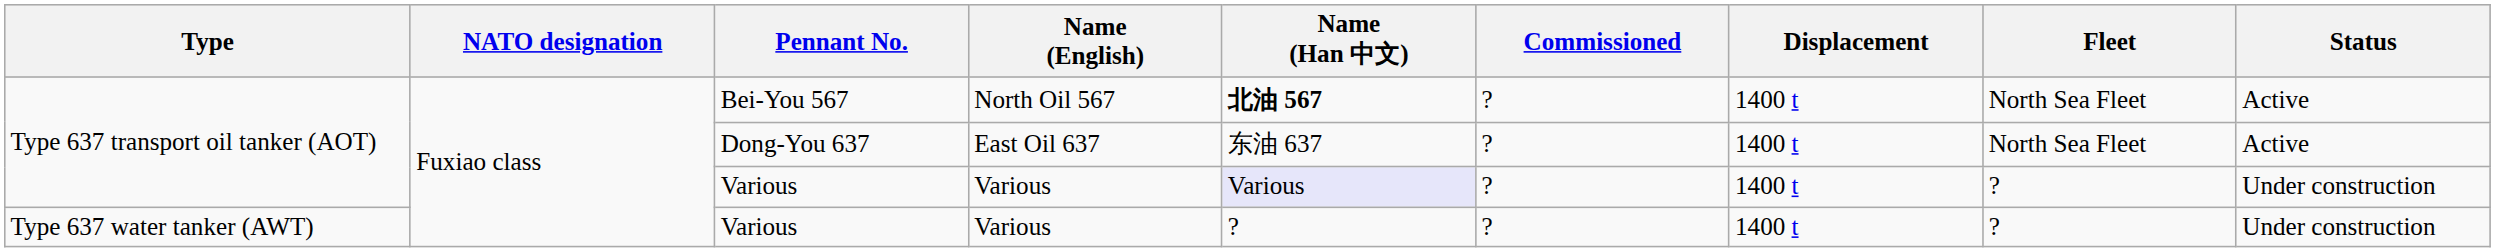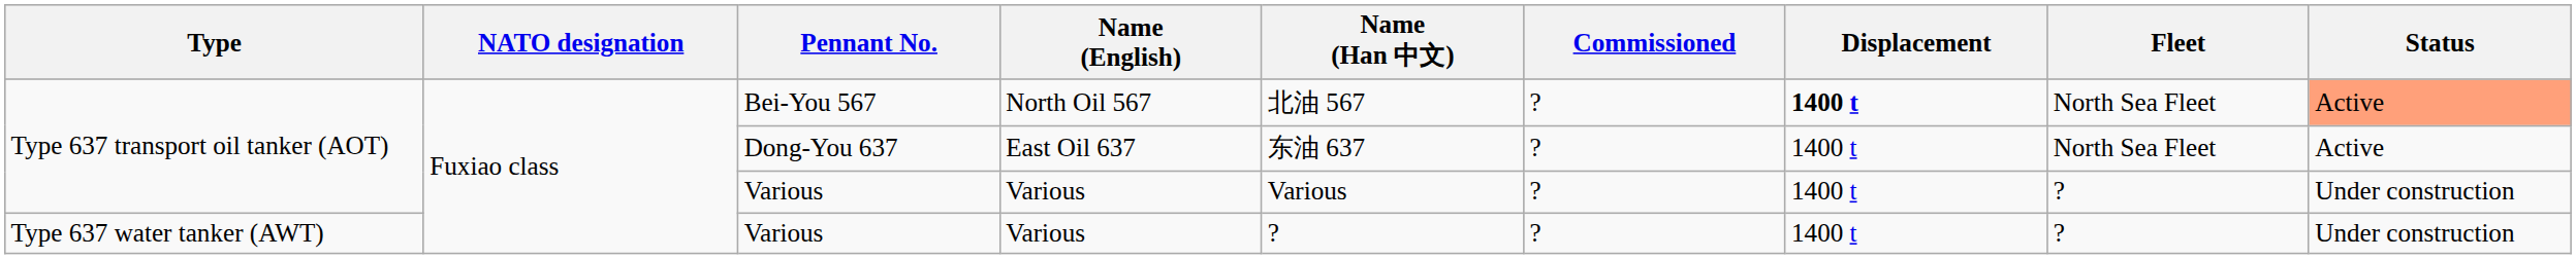Bei-You 567 | Name (Han 中文): bold -> normal
Bei-You 567 | Displacement: normal -> bold
Bei-You 567 | Status: no background -> lightsalmon background
Type 637 transport oil tanker (AOT) / Various | Name (Han 中文): lavender background -> no background
